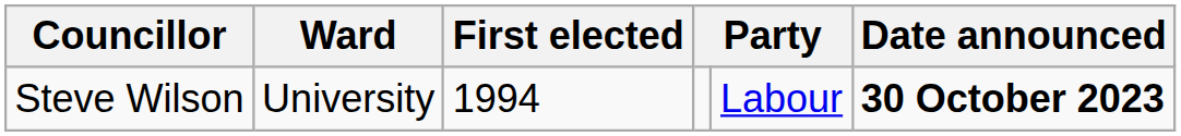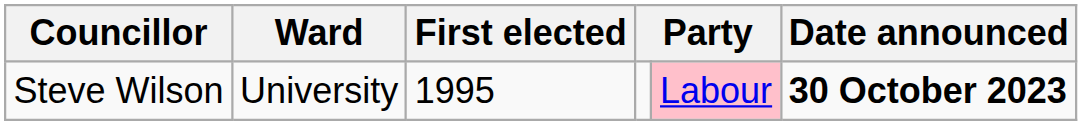Steve Wilson | First elected: 1994 -> 1995
Steve Wilson | column 5: no background -> pink background
